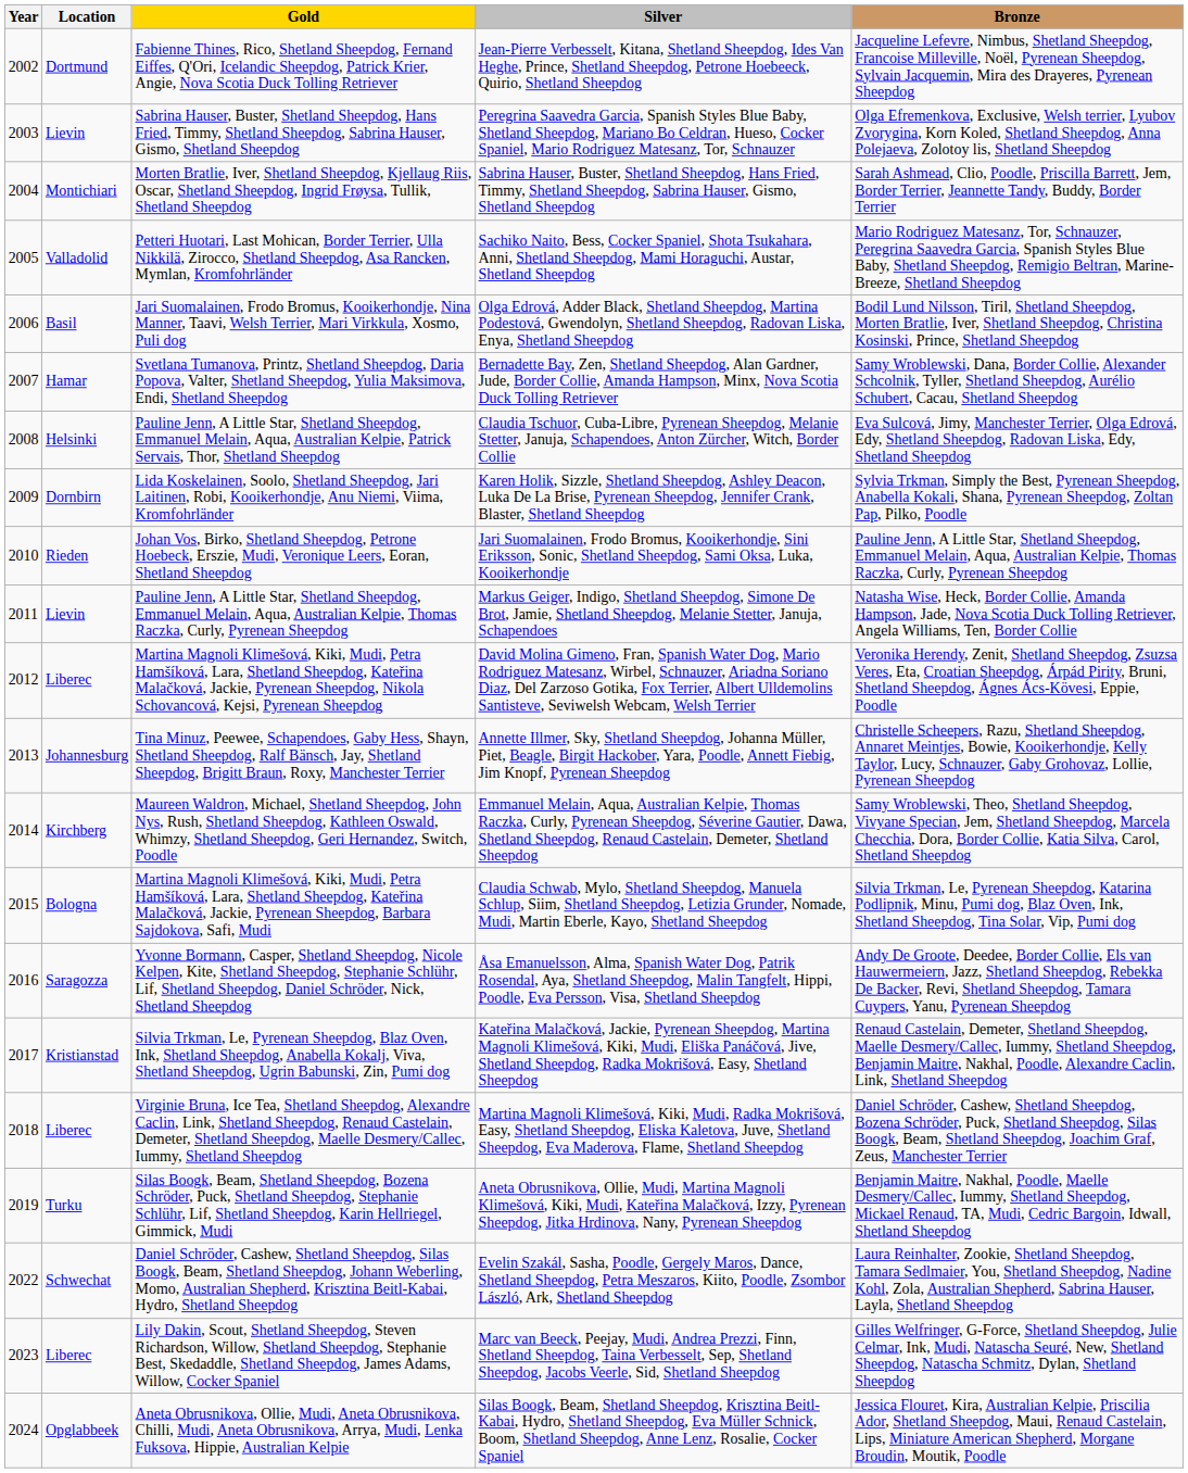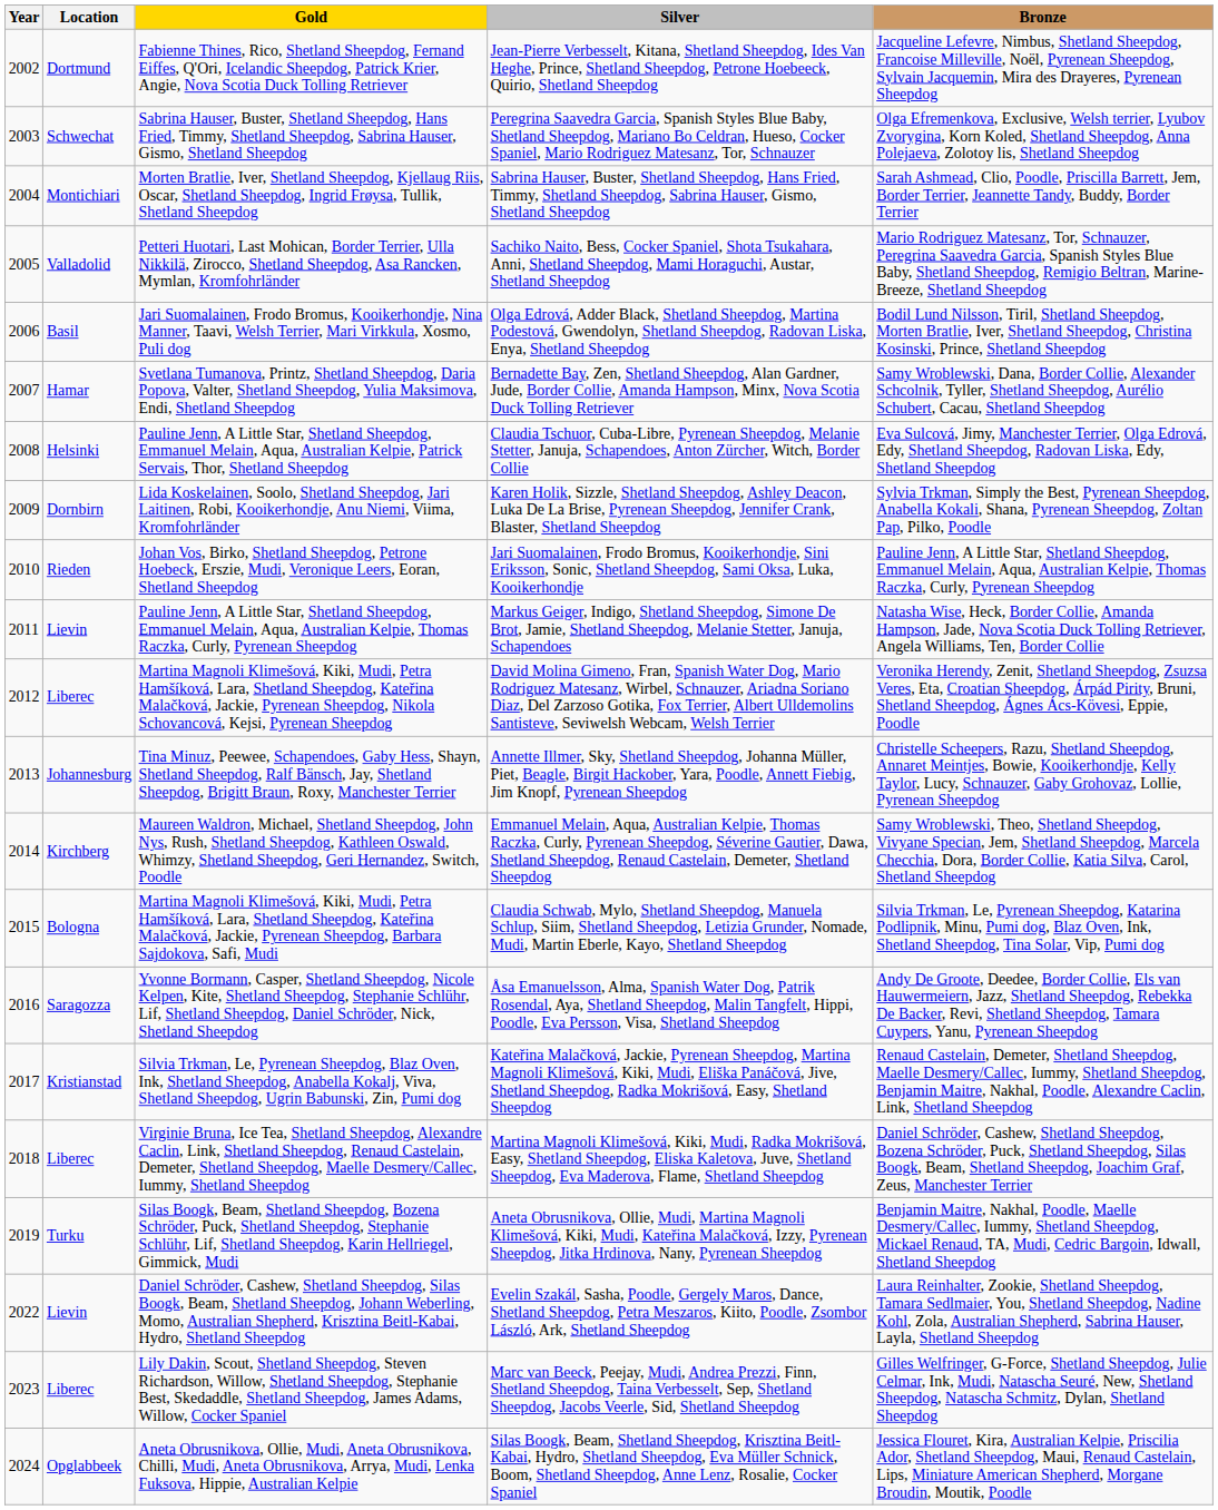row 3 | Location: Lievin -> Schwechat
row 20 | Location: Schwechat -> Lievin
